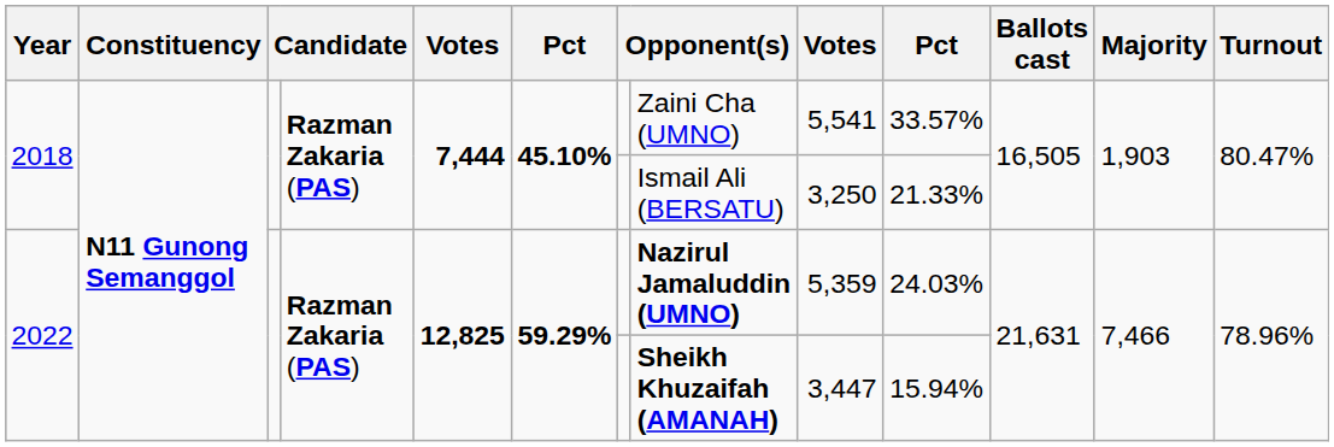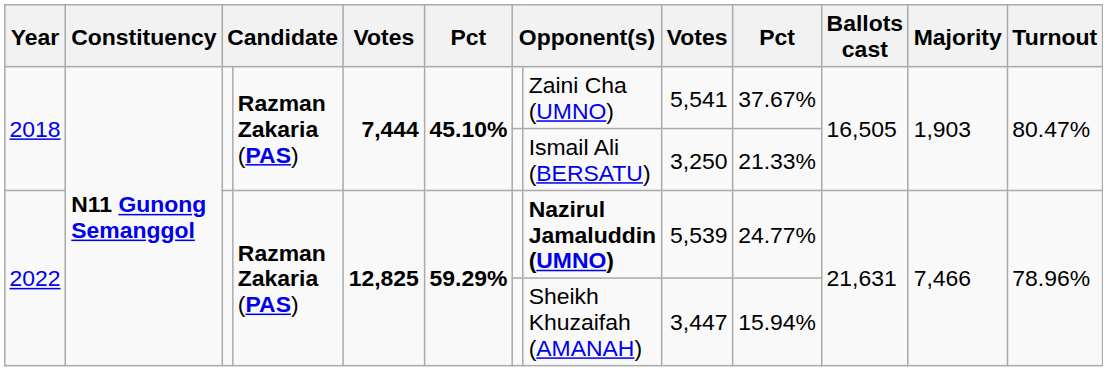row 2 | column 10: 33.57% -> 37.67%
row 4 | column 9: 5,359 -> 5,539
row 4 | column 10: 24.03% -> 24.77%
row 5 | column 8: bold -> normal
